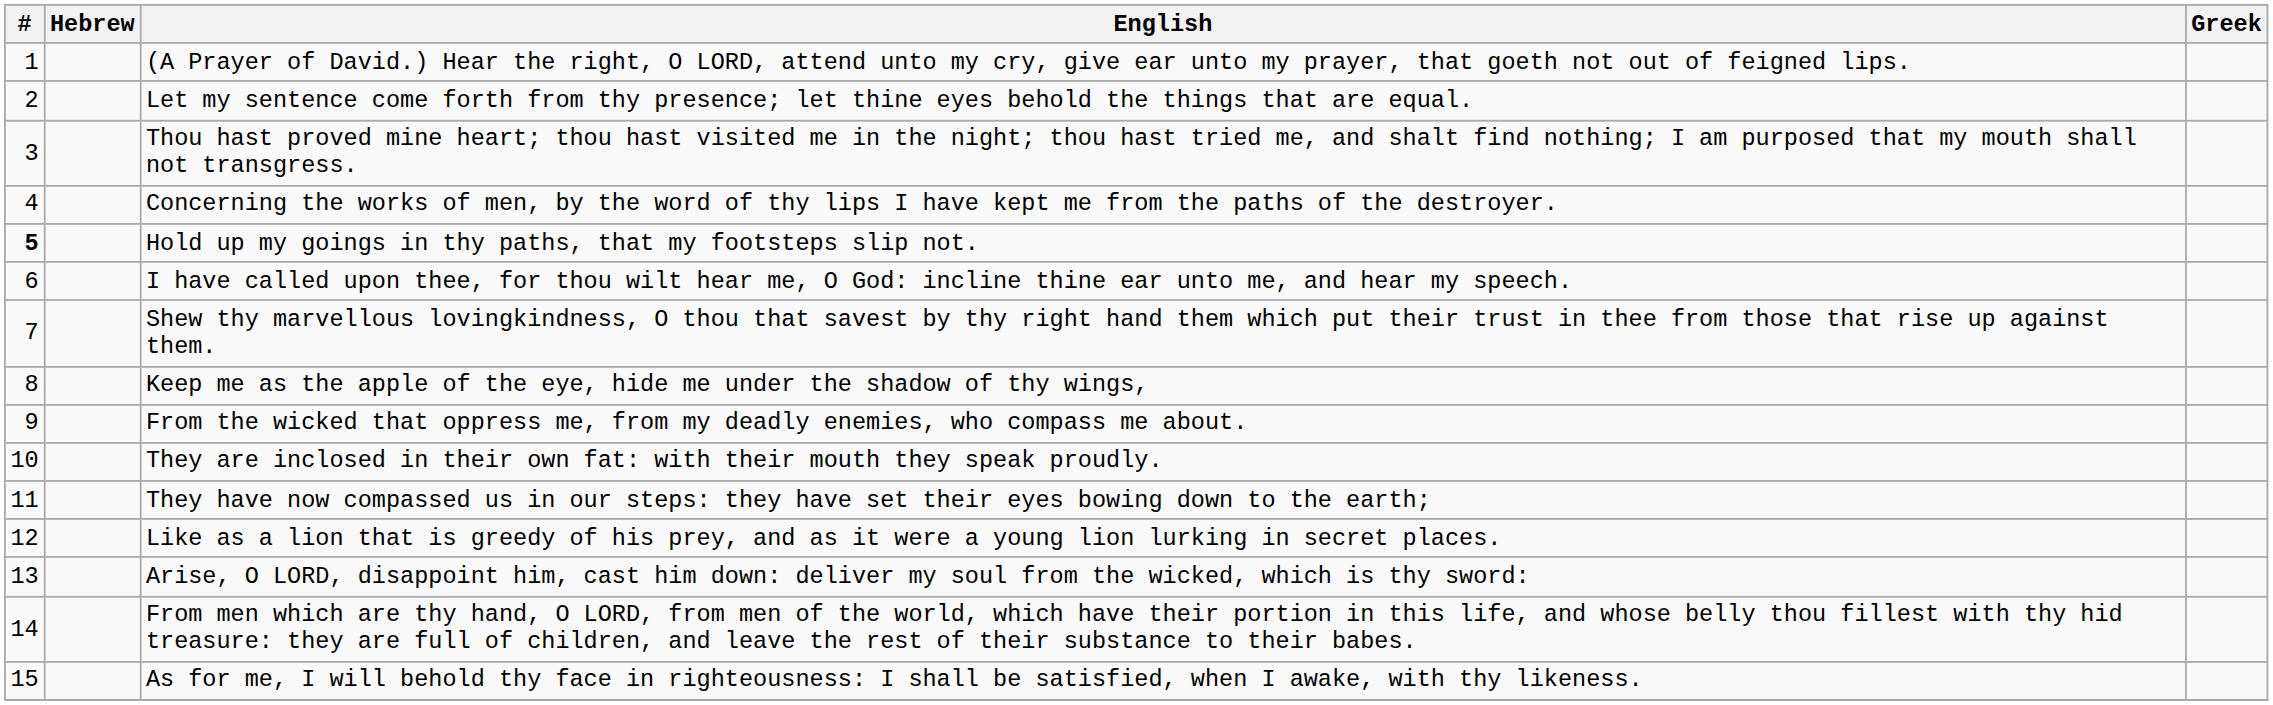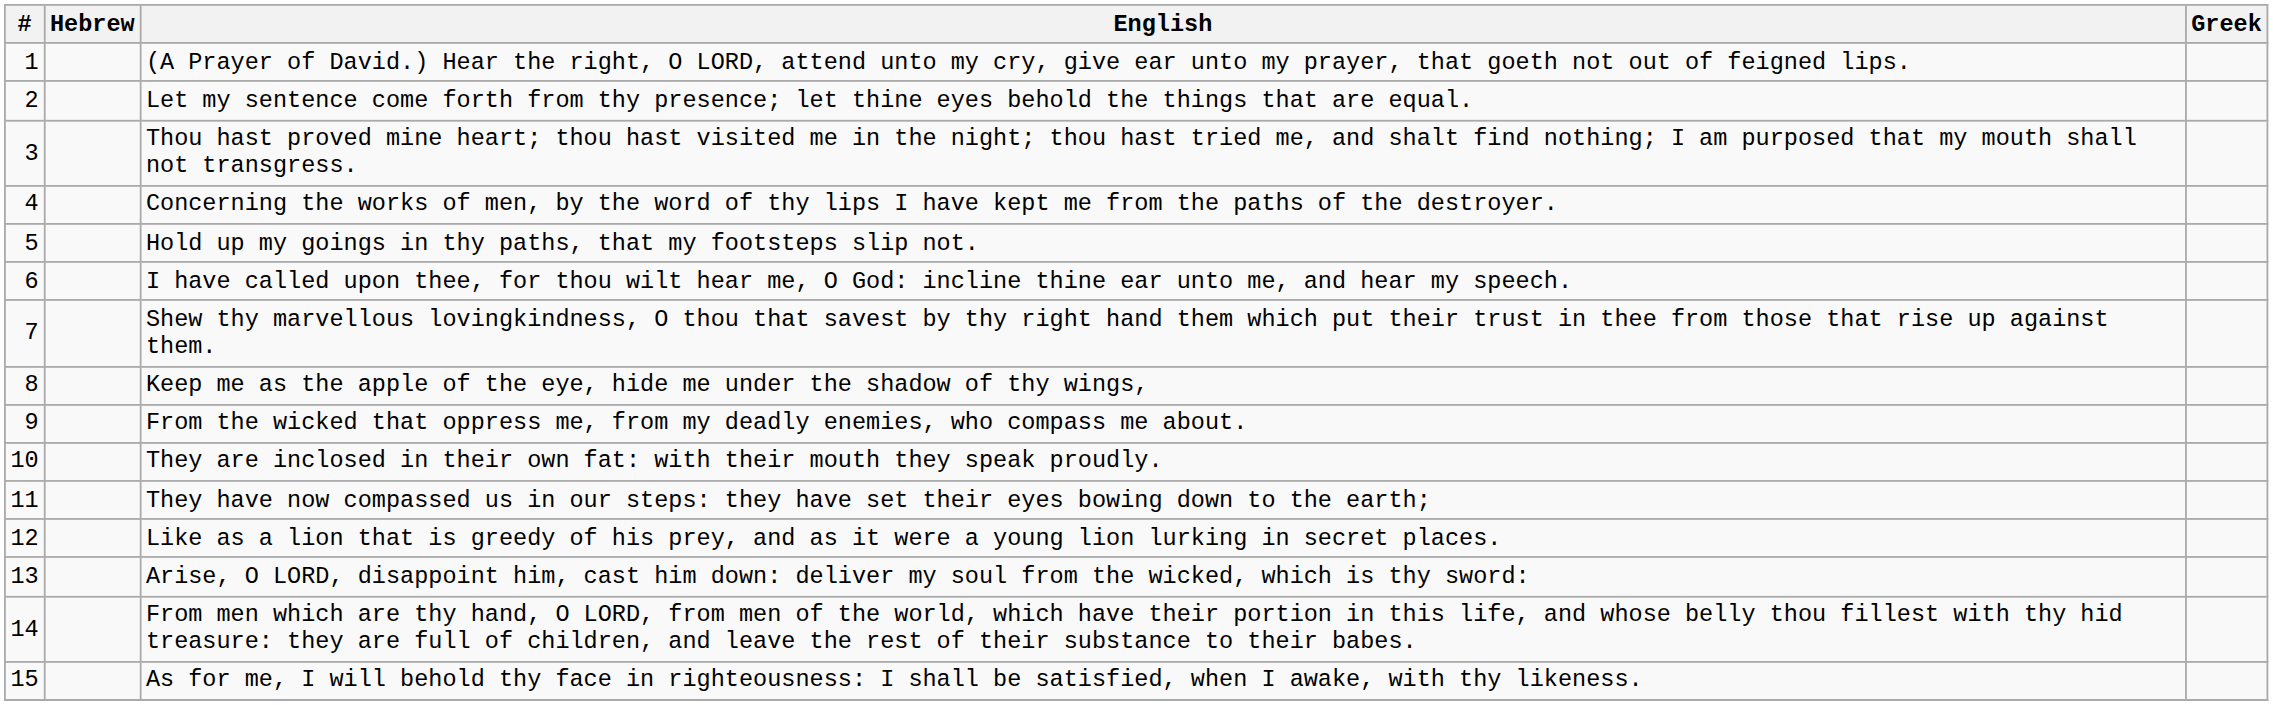Hold up my goings in thy paths, that my footsteps slip not. | #: bold -> normal
